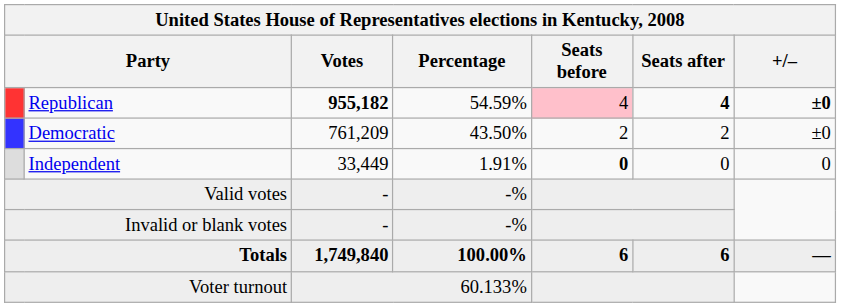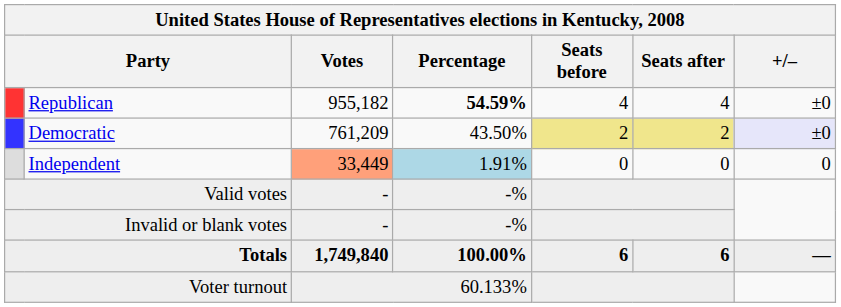Republican | Votes: bold -> normal
Republican | Percentage: normal -> bold
Republican | Seats before: pink background -> no background
Republican | Seats after: bold -> normal
Republican | +/–: bold -> normal
Democratic | Seats before: no background -> khaki background
Democratic | Seats after: no background -> khaki background
Democratic | +/–: no background -> lavender background
Independent | Votes: no background -> lightsalmon background
Independent | Percentage: no background -> lightblue background
Independent | Seats before: bold -> normal
